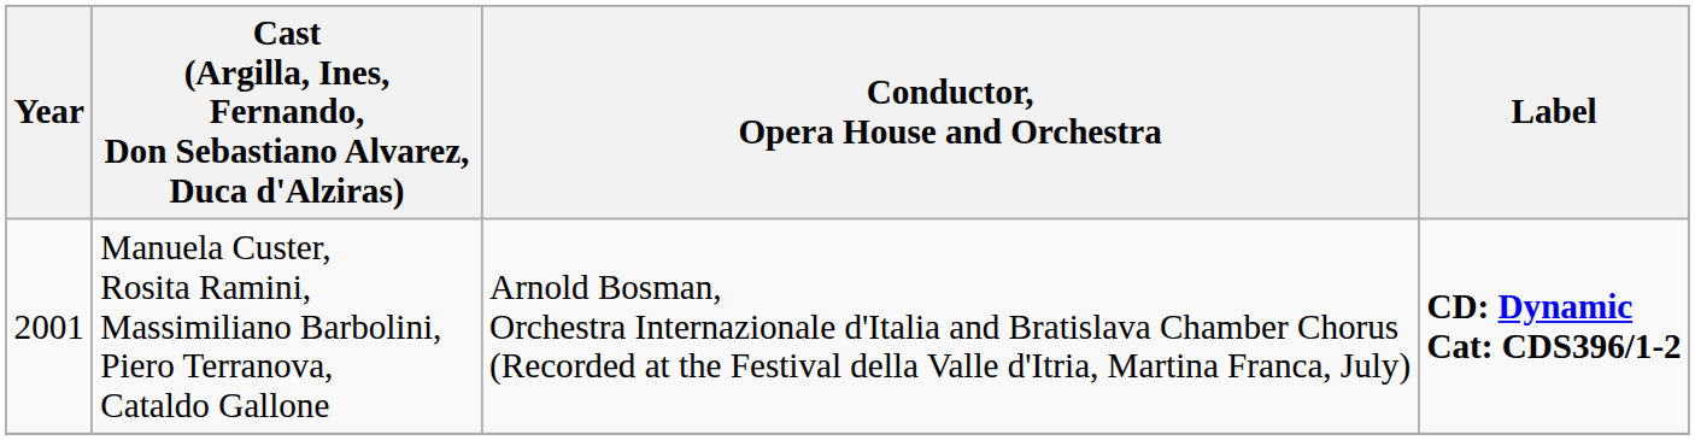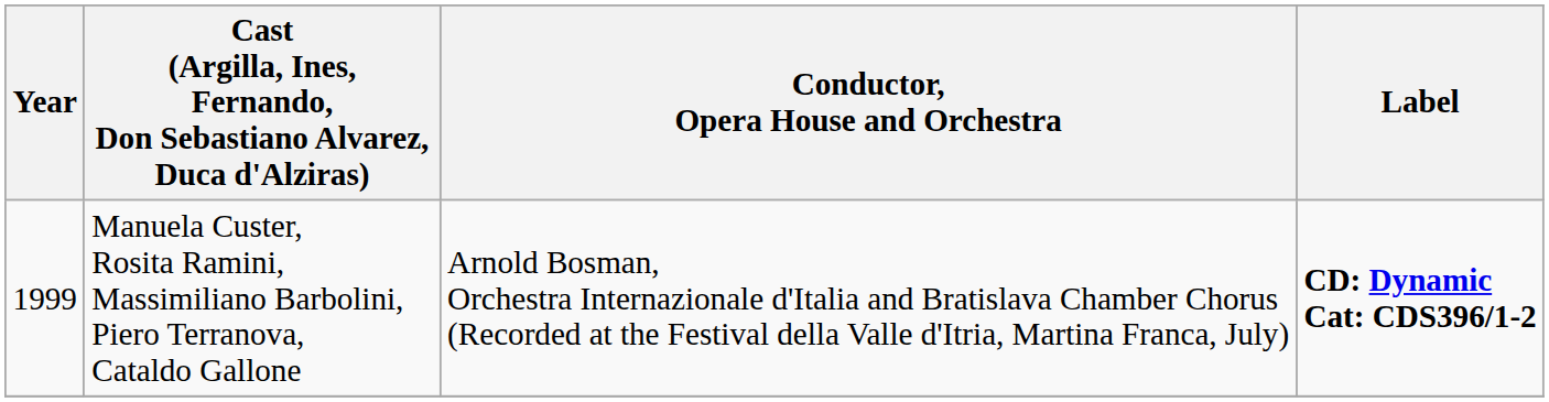row 2 | Year: 2001 -> 1999
